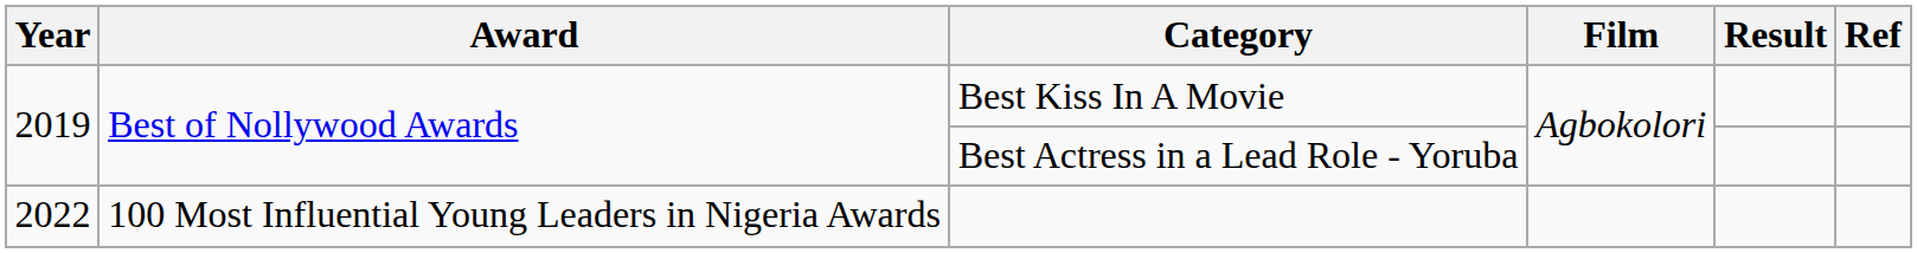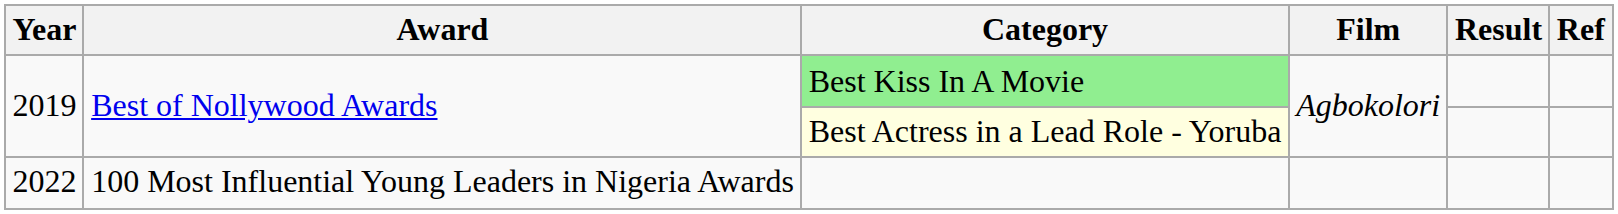Best Kiss In A Movie | Category: no background -> lightgreen background
Best Actress in a Lead Role - Yoruba | Category: no background -> lightyellow background
